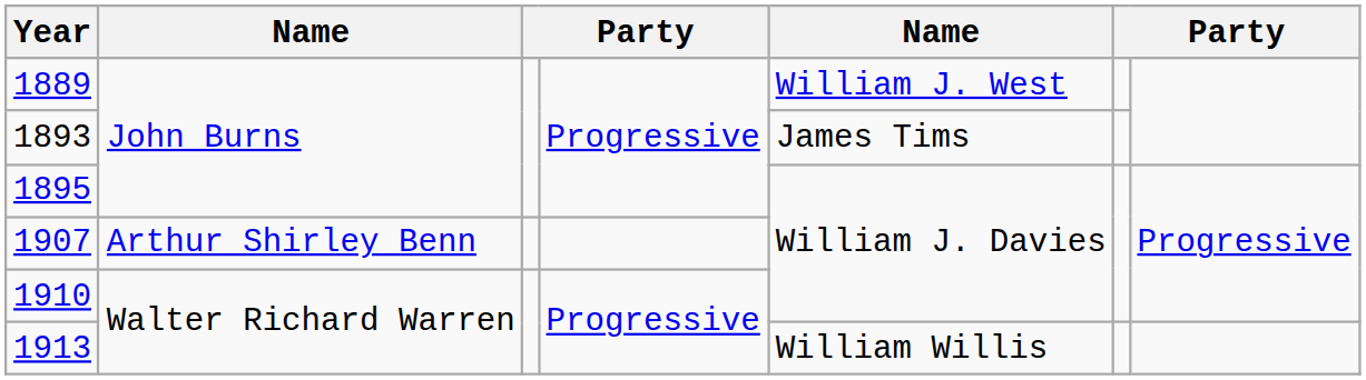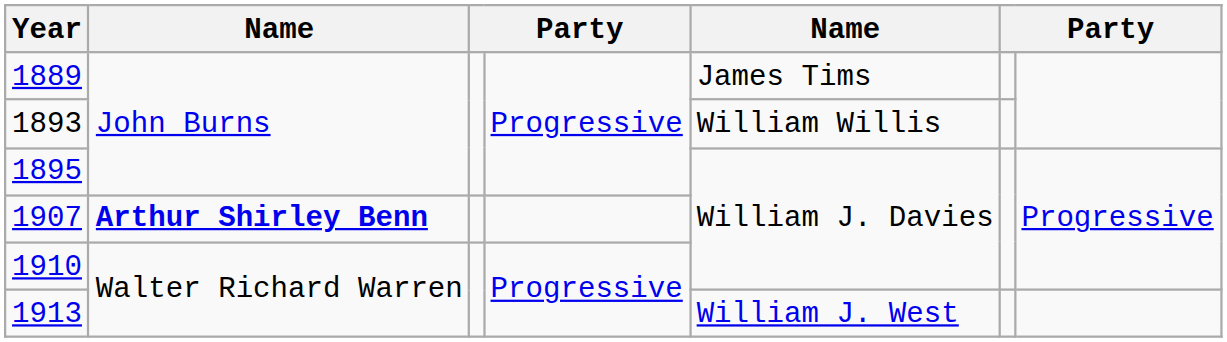1889 | column 5: William J. West -> James Tims
1893 | column 5: James Tims -> William Willis
1907 | column 2: normal -> bold
1913 | column 5: William Willis -> William J. West
